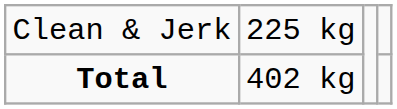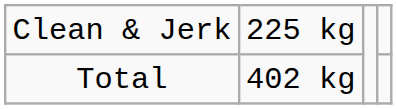row 2 | column 1: bold -> normal
